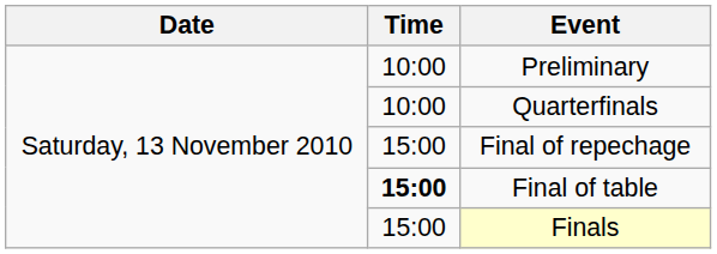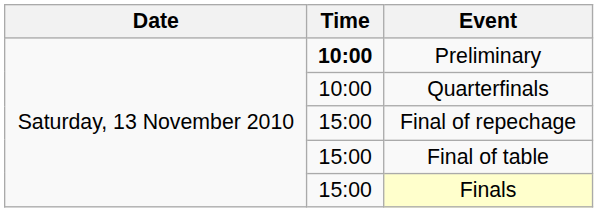Preliminary | Time: normal -> bold
Final of table | Time: bold -> normal
